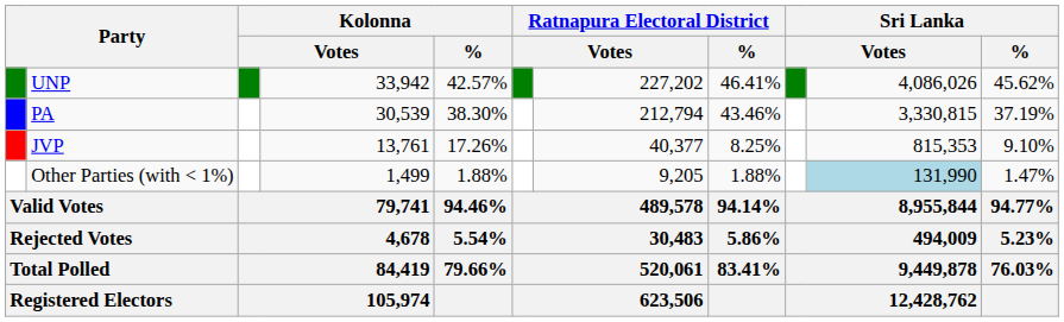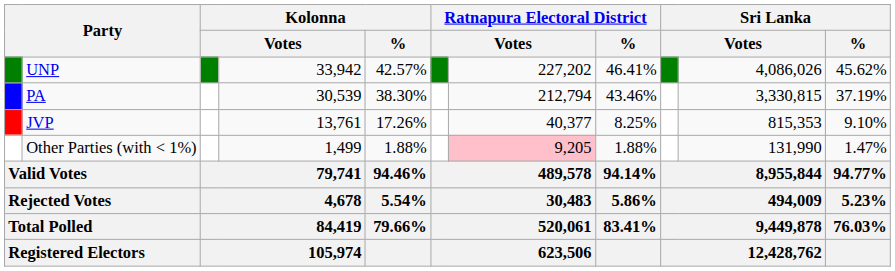Other Parties (with < 1%) | column 7: no background -> pink background
Other Parties (with < 1%) | column 10: lightblue background -> no background
